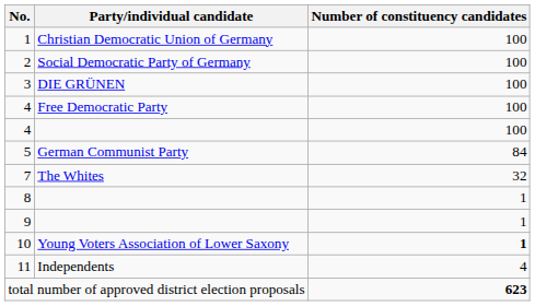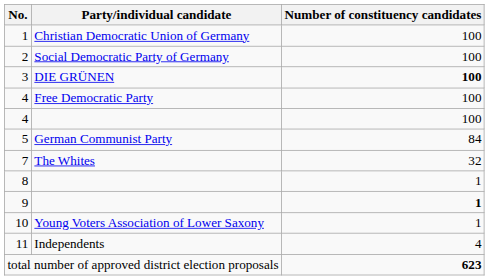3 | Number of constituency candidates: normal -> bold
9 | Number of constituency candidates: normal -> bold
10 | Number of constituency candidates: bold -> normal
